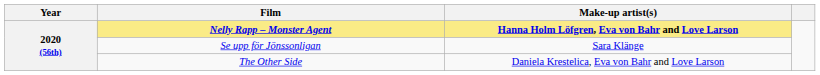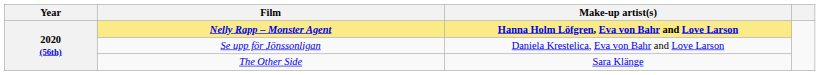Se upp för Jönssonligan | Make-up artist(s): Sara Klänge -> Daniela Krestelica, Eva von Bahr and Love Larson
The Other Side | Make-up artist(s): Daniela Krestelica, Eva von Bahr and Love Larson -> Sara Klänge
